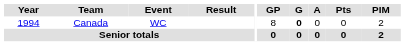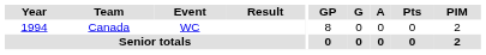Canada | G: bold -> normal
